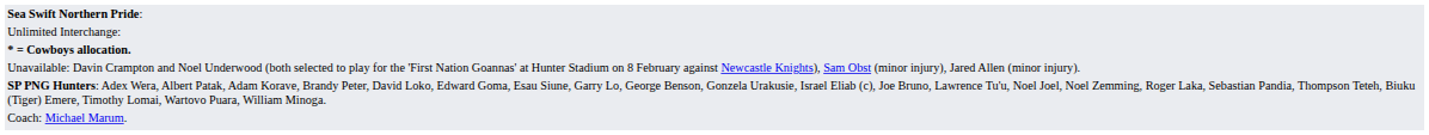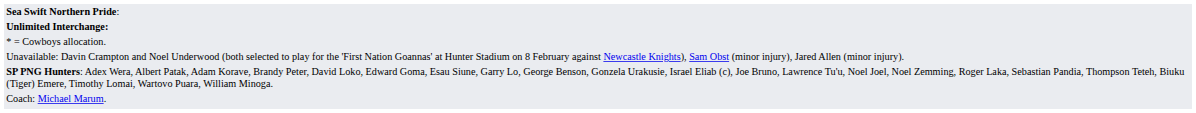row 2 | column 1: normal -> bold
row 3 | column 1: bold -> normal
